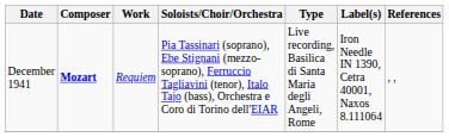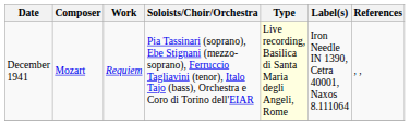December 1941 | Composer: bold -> normal
December 1941 | Type: no background -> lightyellow background
